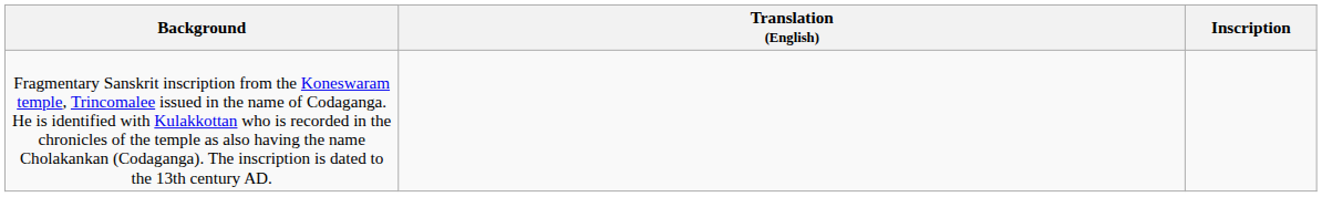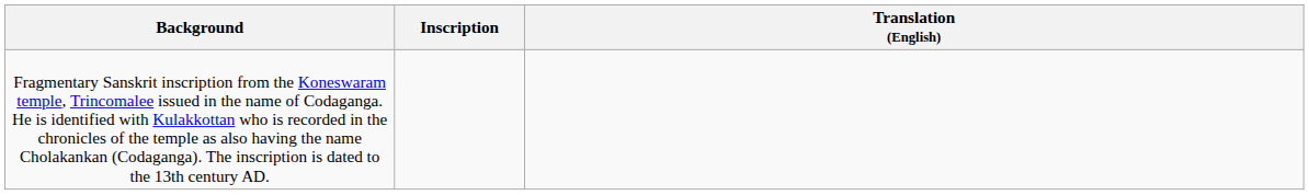columns swapped: Translation (English) <-> Inscription
